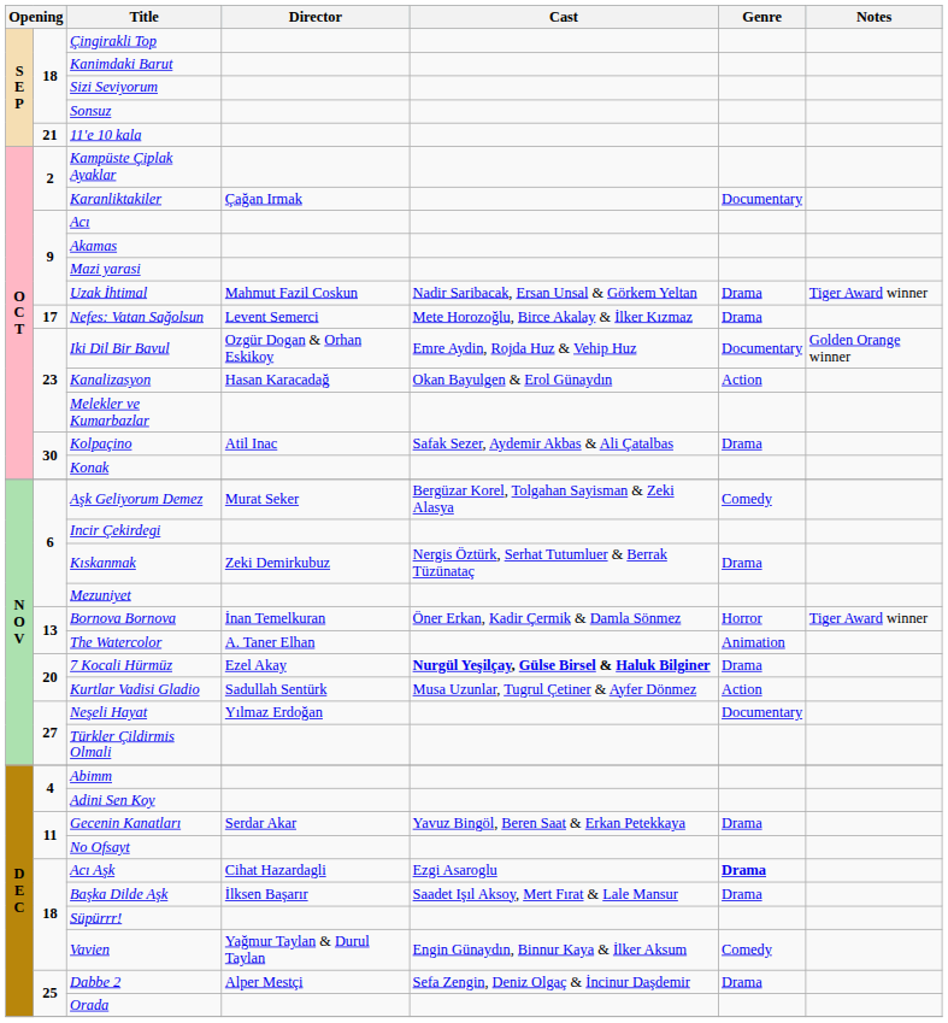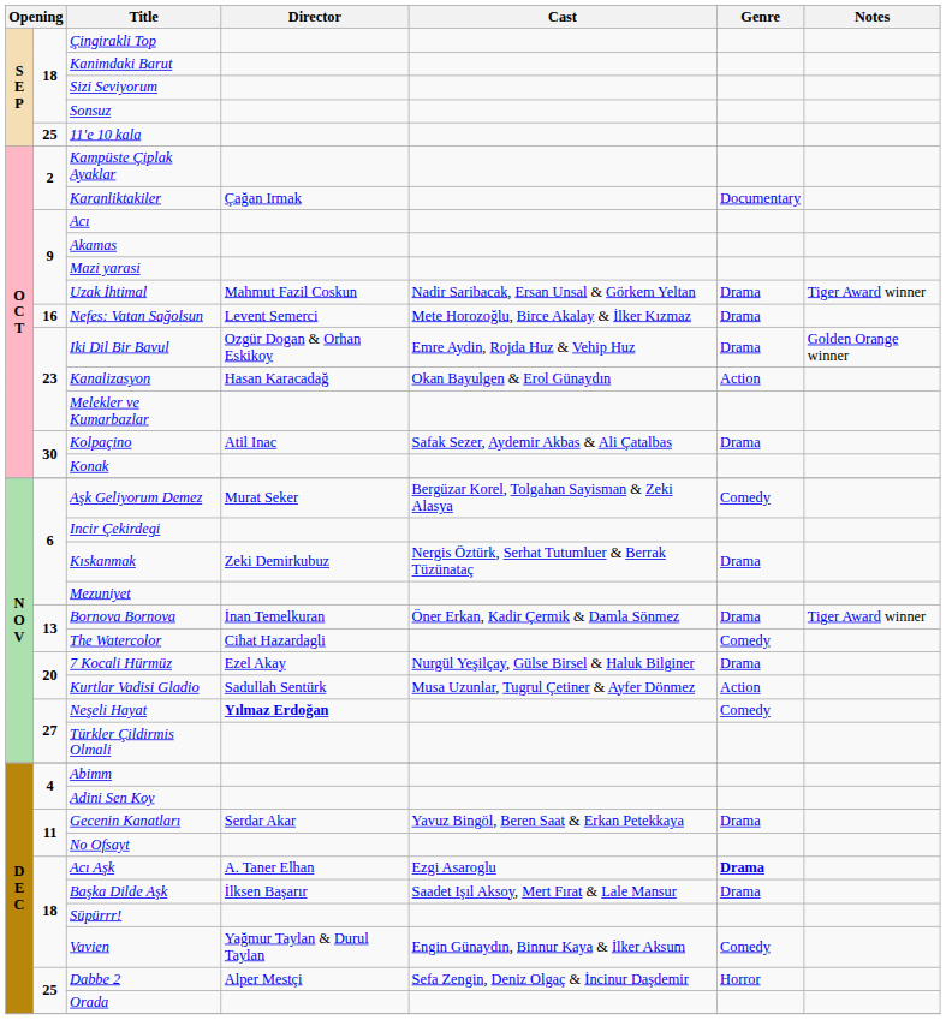11'e 10 kala | column 2: 21 -> 25
Nefes: Vatan Sağolsun | column 2: 17 -> 16
Iki Dil Bir Bavul | Genre: Documentary -> Drama
Bornova Bornova | Genre: Horror -> Drama
The Watercolor | Director: A. Taner Elhan -> Cihat Hazardagli
The Watercolor | Genre: Animation -> Comedy
7 Kocali Hürmüz | Cast: bold -> normal
Neşeli Hayat | Director: normal -> bold
Neşeli Hayat | Genre: Documentary -> Comedy
Acı Aşk | Director: Cihat Hazardagli -> A. Taner Elhan
Dabbe 2 | Genre: Drama -> Horror
